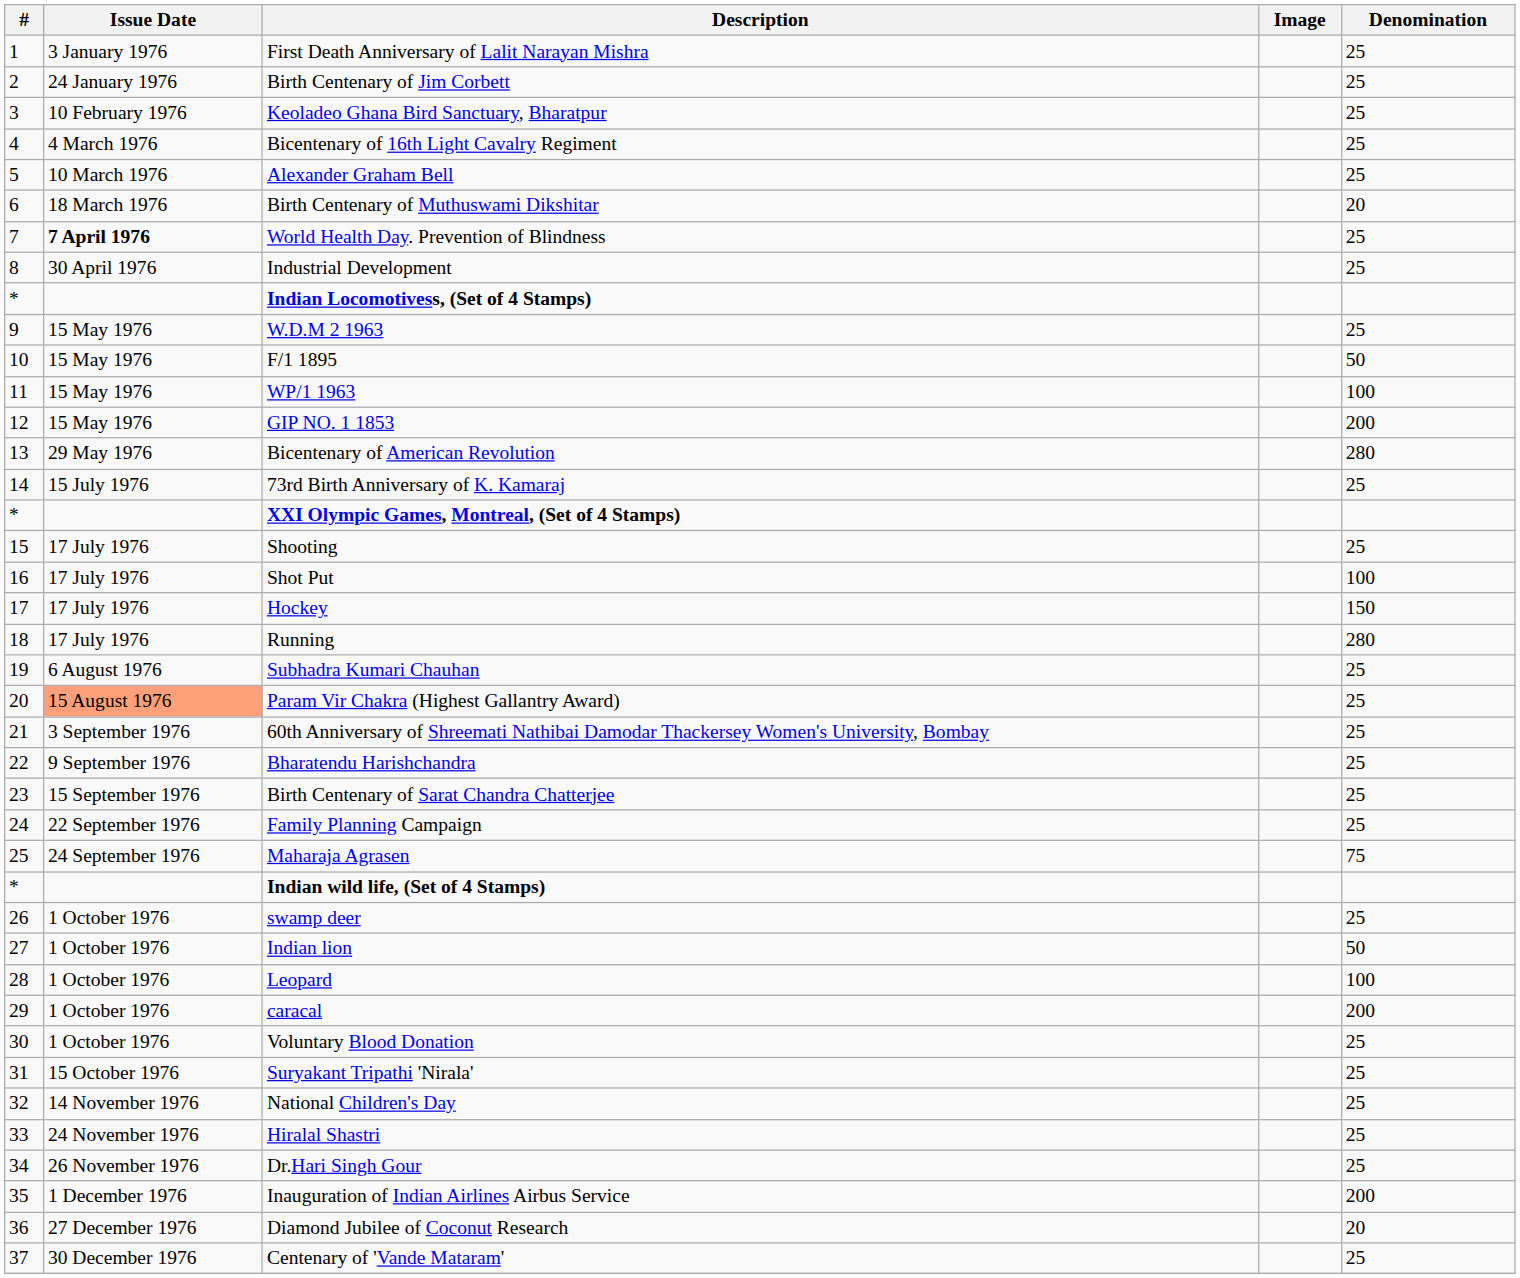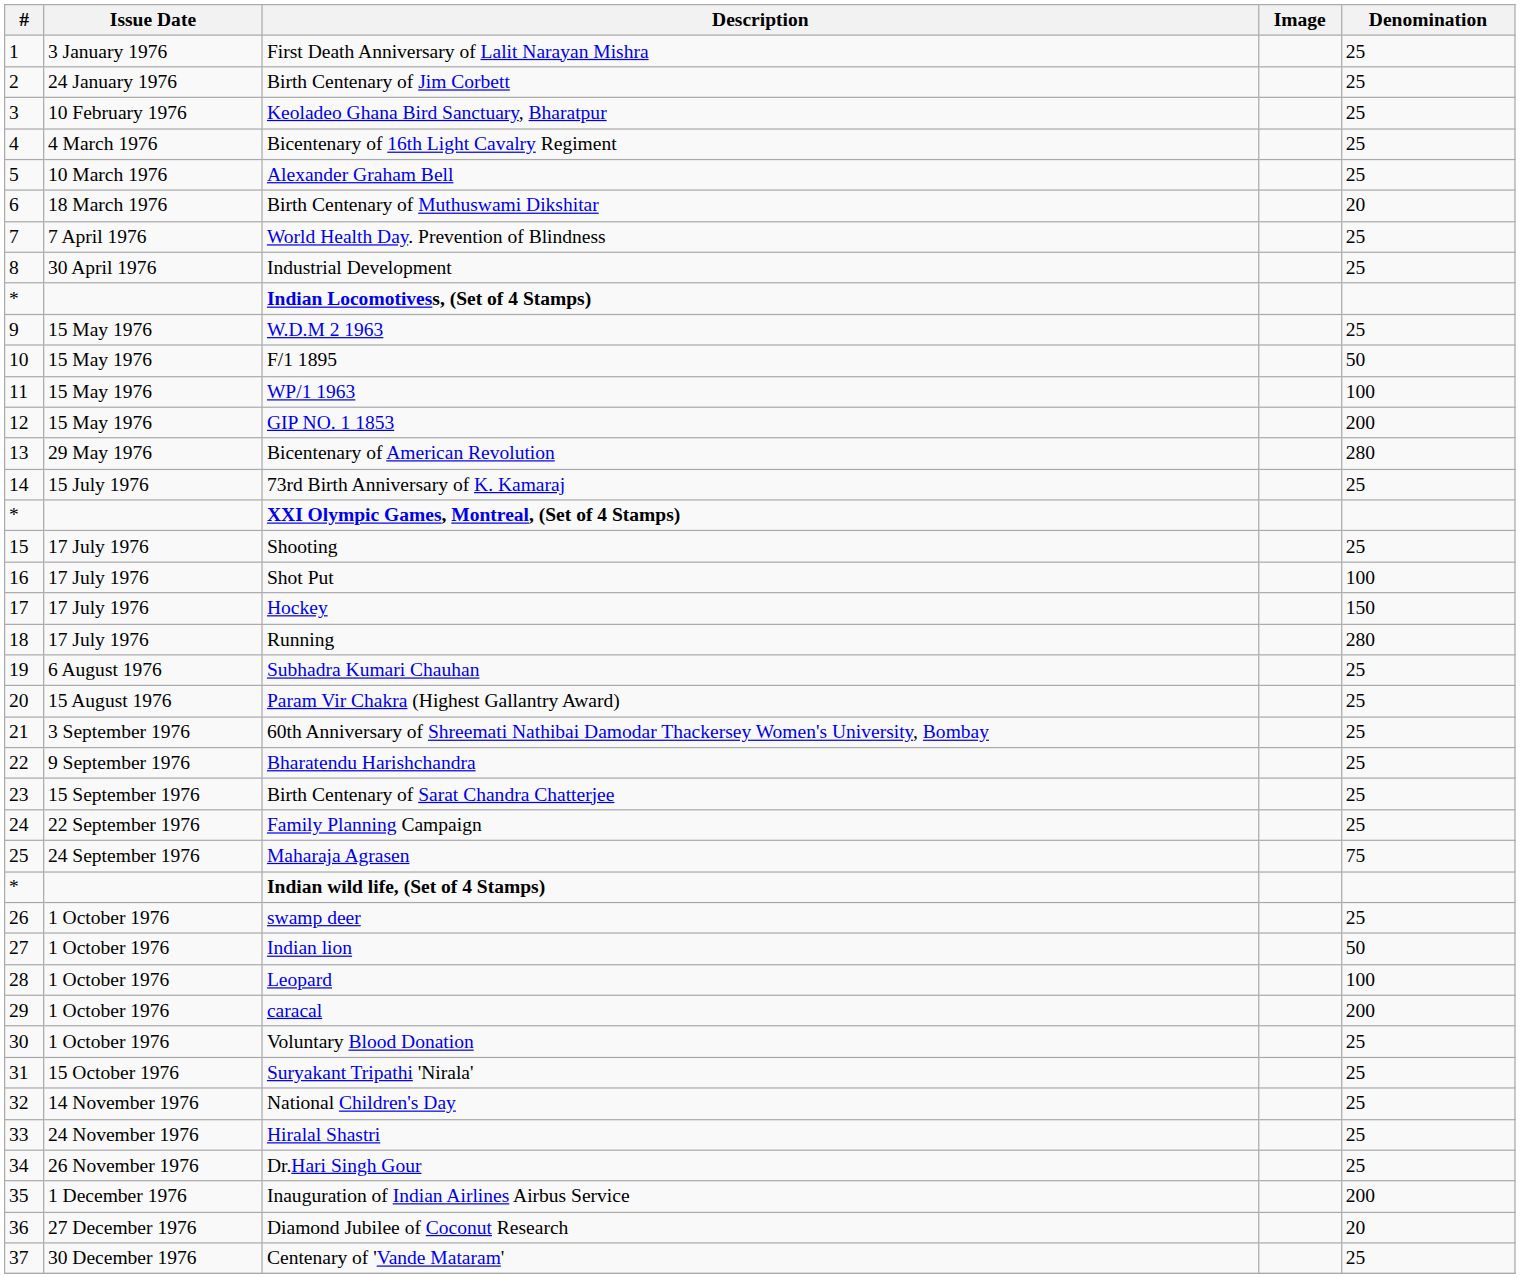World Health Day. Prevention of Blindness | Issue Date: bold -> normal
Param Vir Chakra (Highest Gallantry Award) | Issue Date: lightsalmon background -> no background
